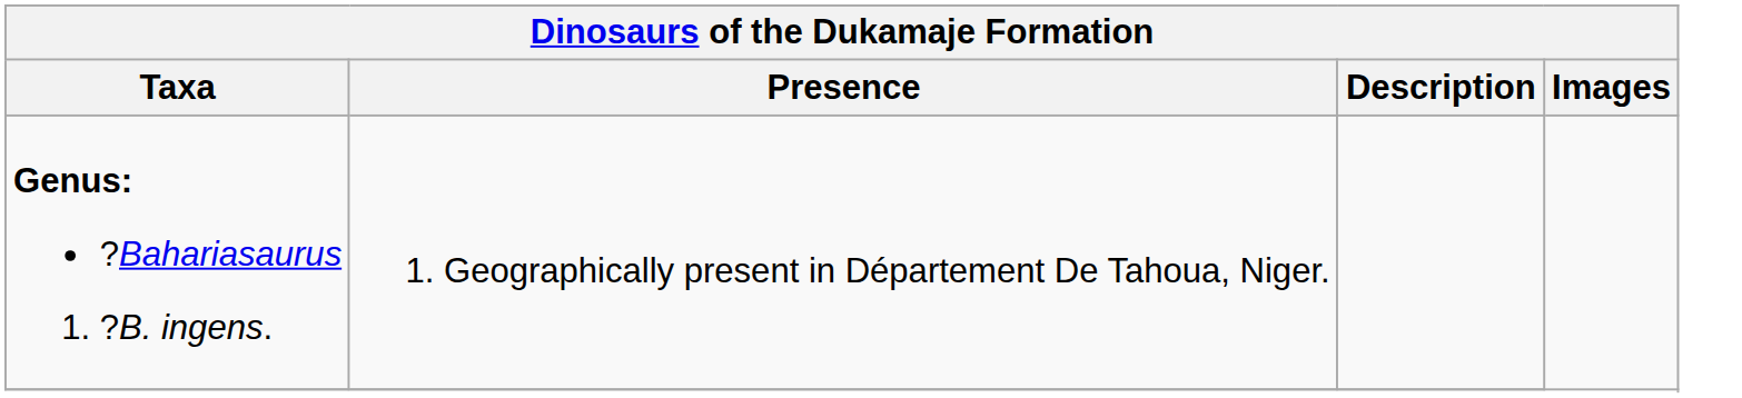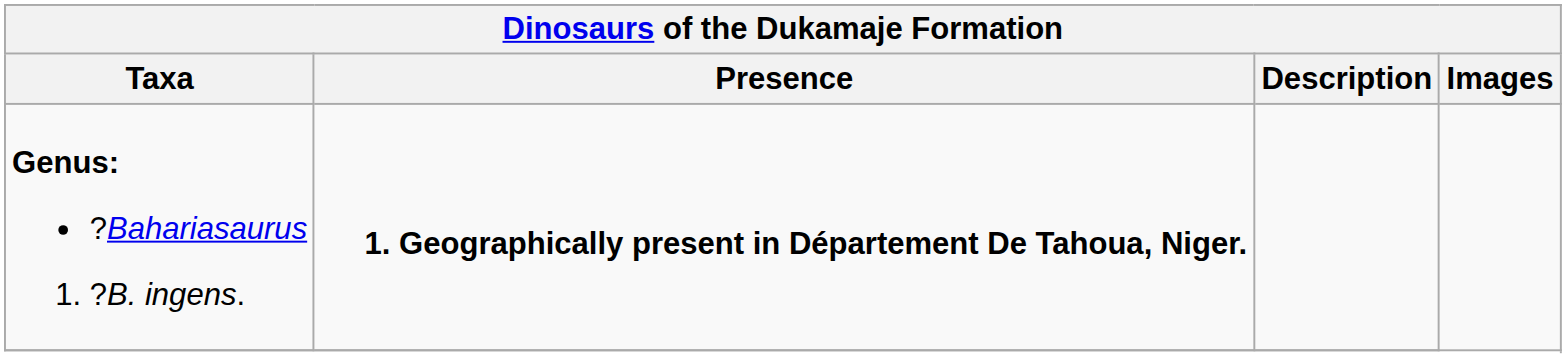Genus: ?Bahariasaurus ?B. ingens. | Presence: normal -> bold
